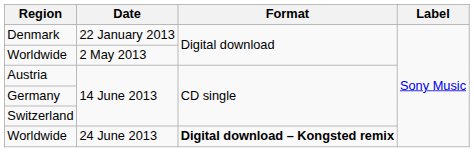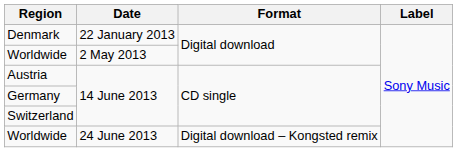Worldwide / 24 June 2013 | Format: bold -> normal
